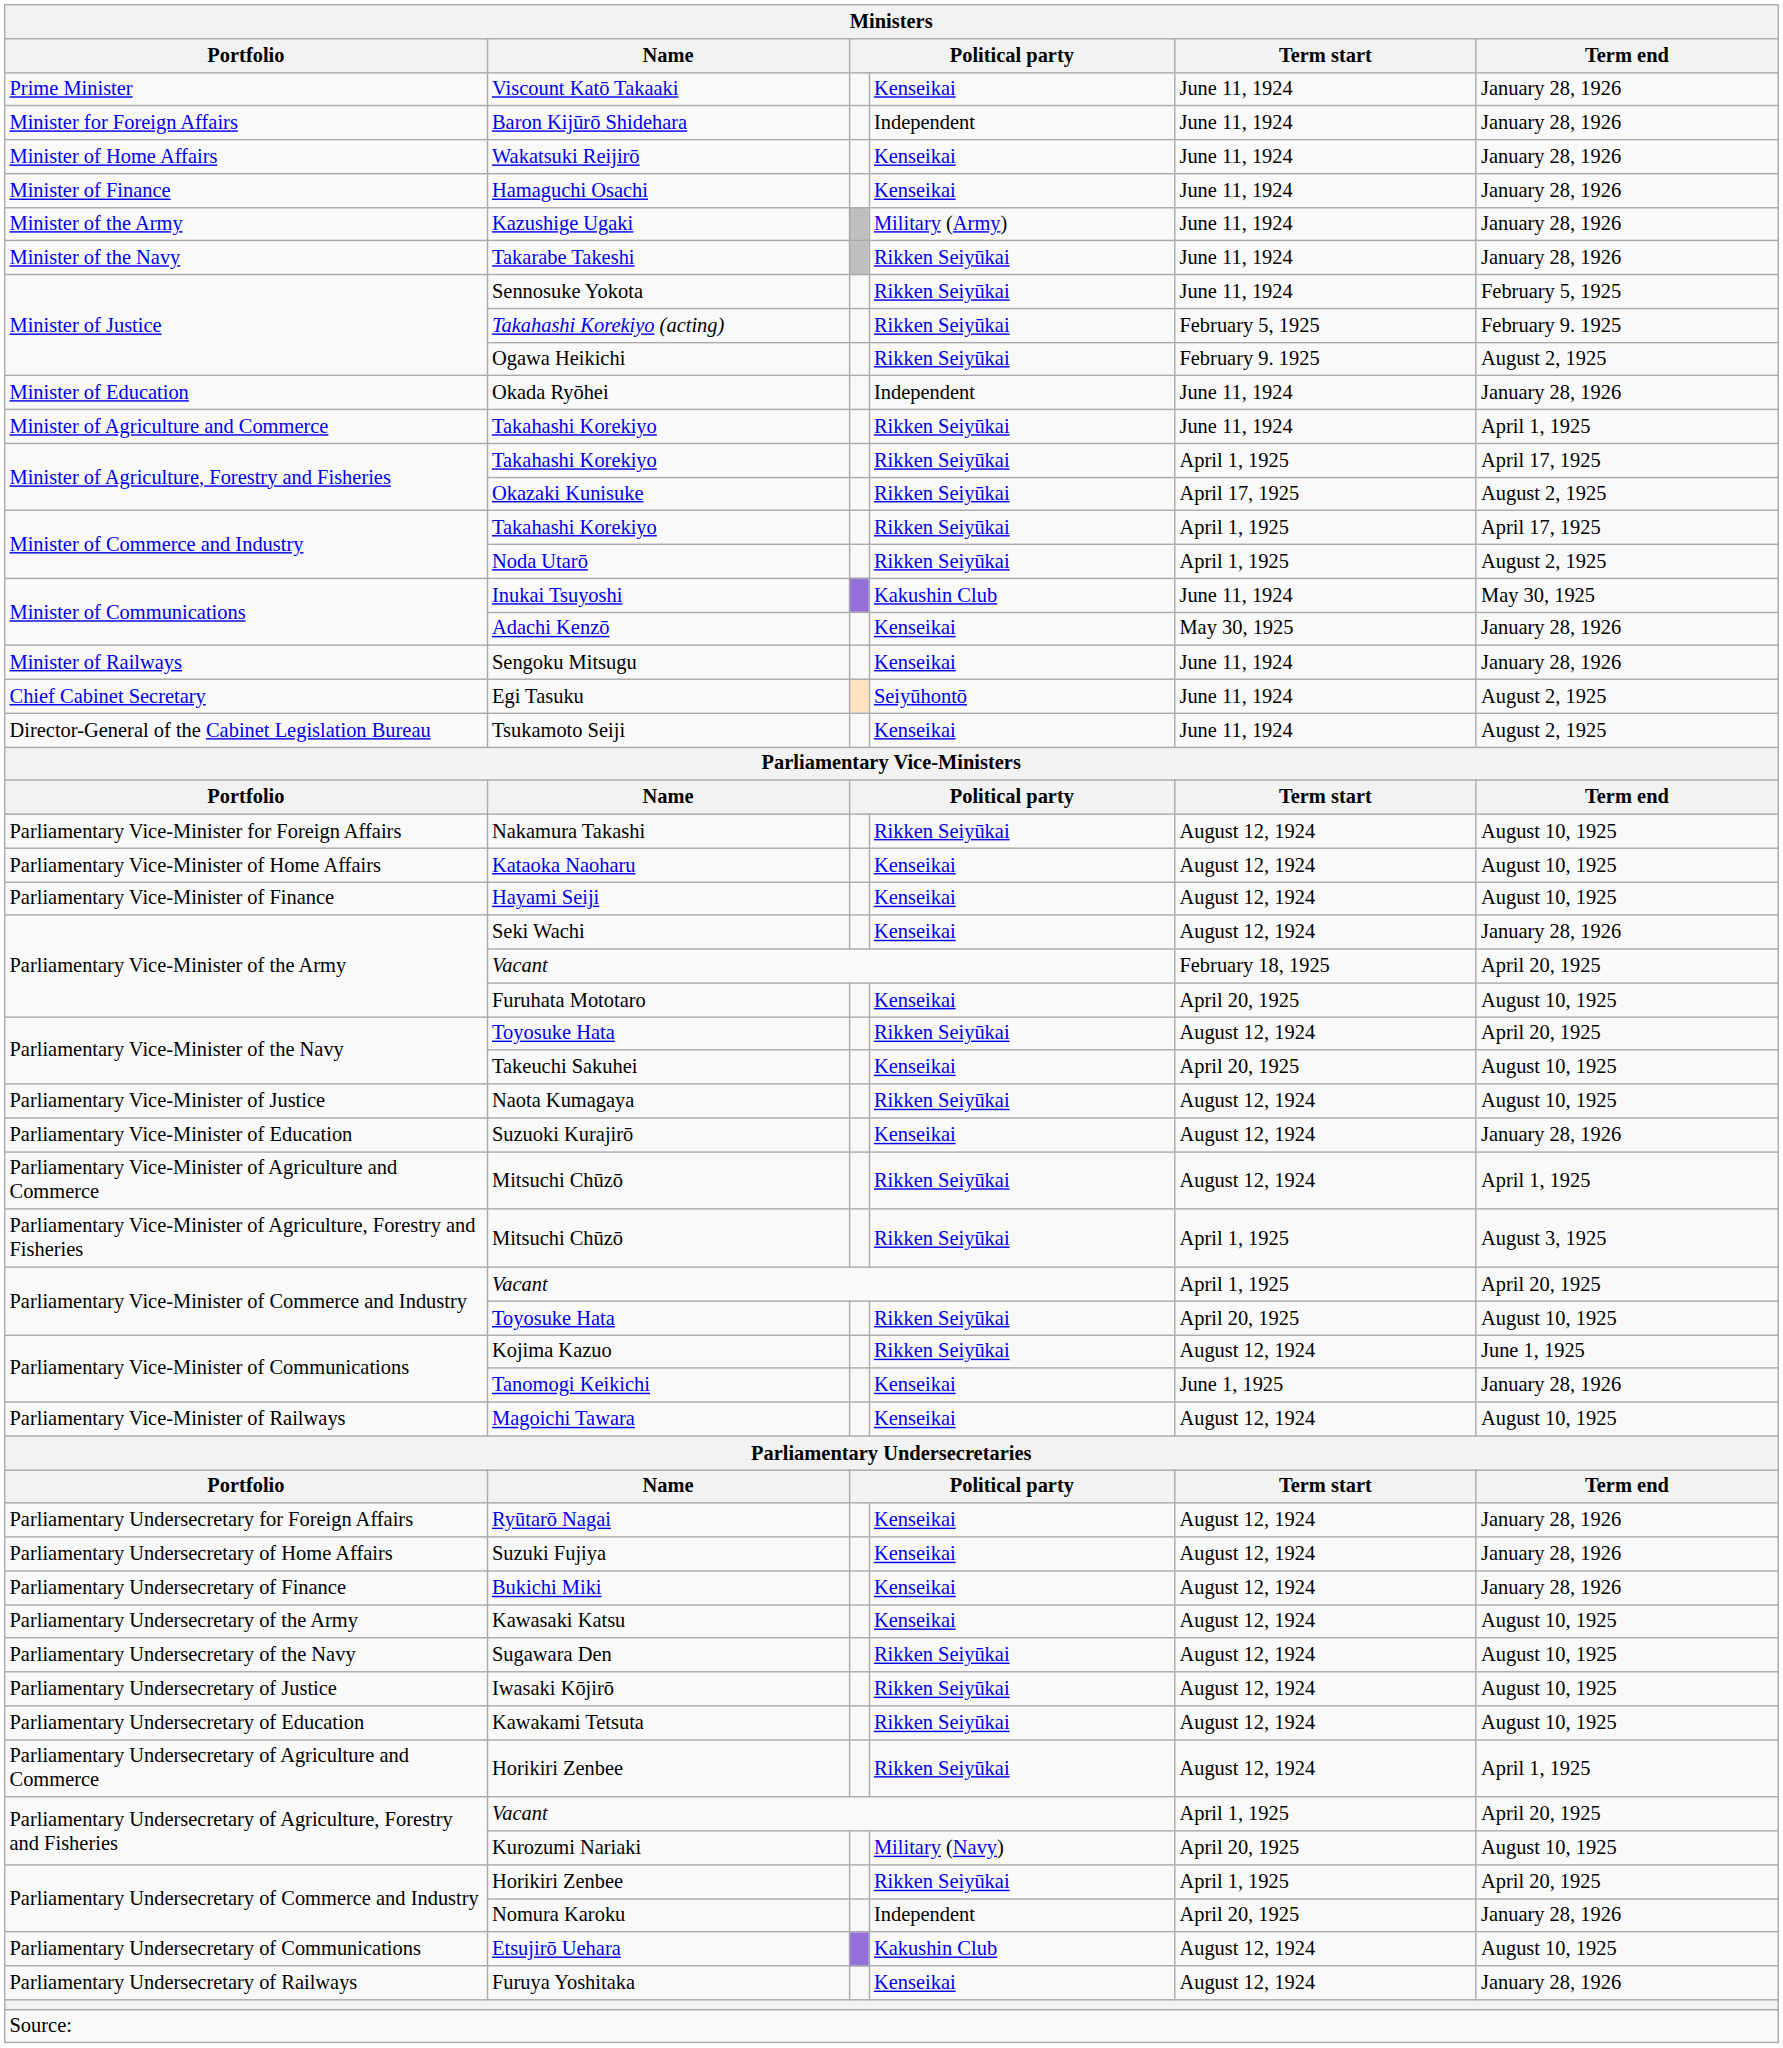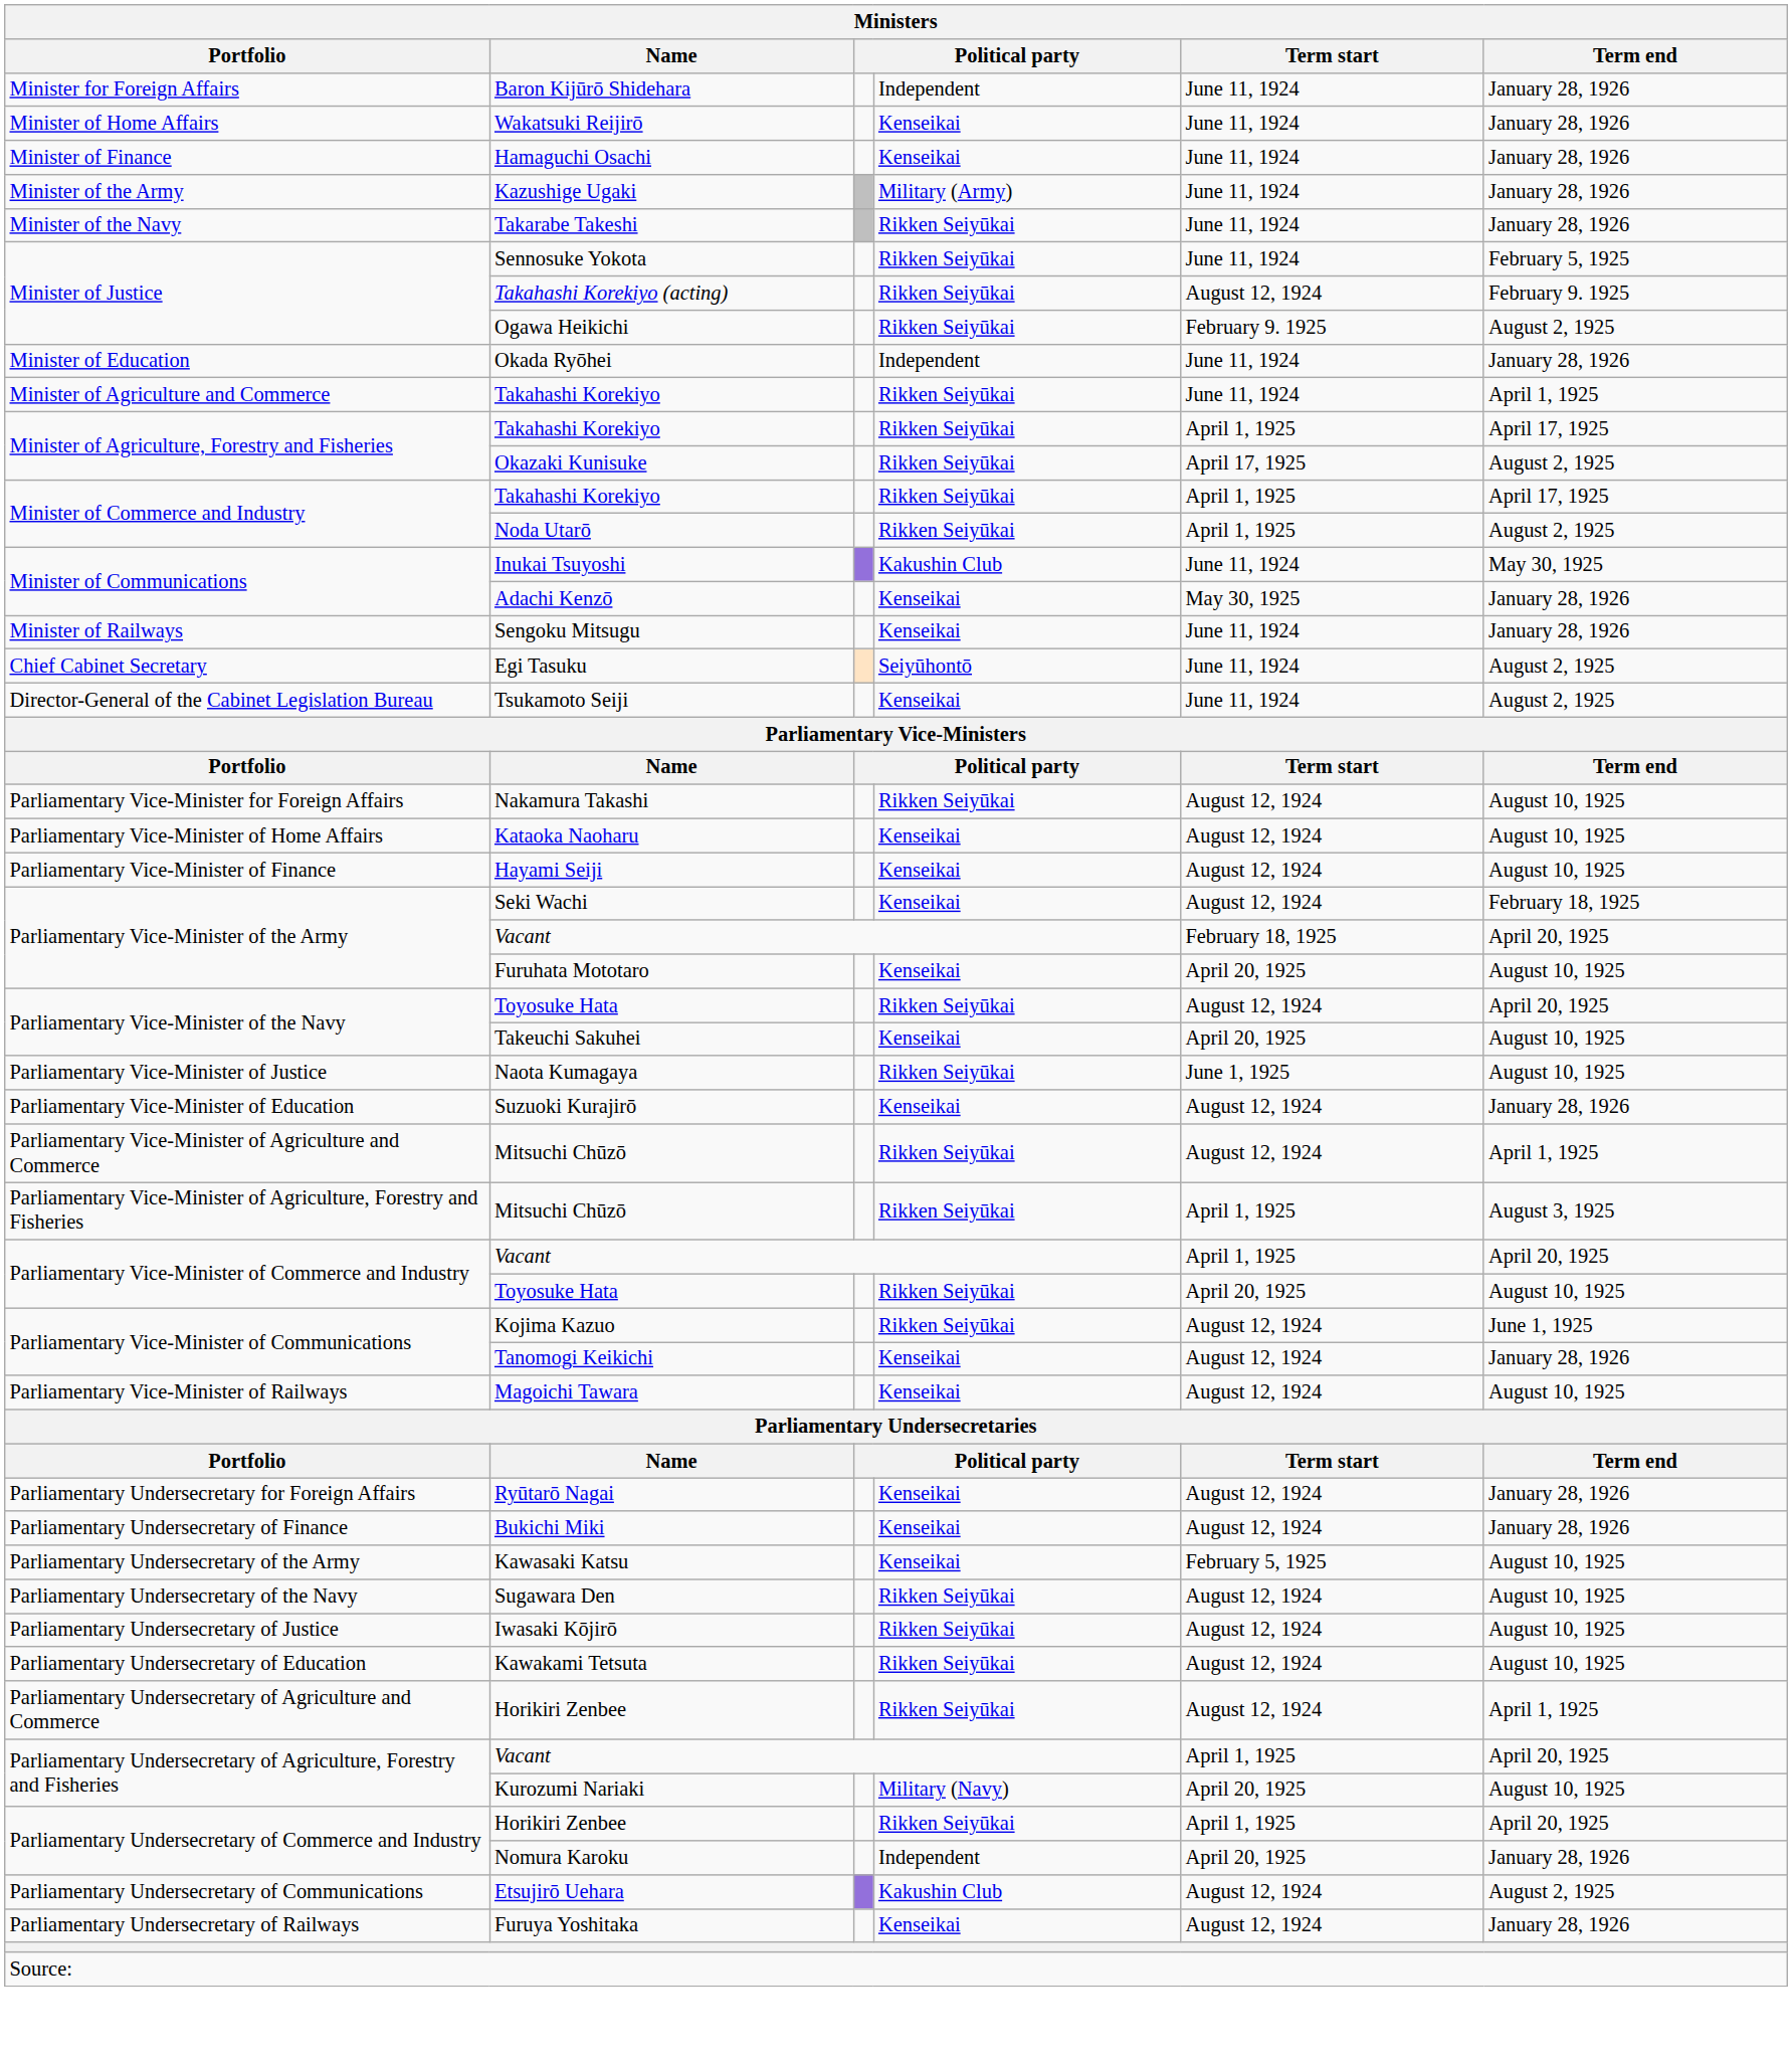- row: Prime Minister | Viscount Katō Takaaki | Kenseikai | June 11, 1924 | January 28, 1926
Takahashi Korekiyo (acting) | Term start: February 5, 1925 -> August 12, 1924
Seki Wachi | Term end: January 28, 1926 -> February 18, 1925
Naota Kumagaya | Term start: August 12, 1924 -> June 1, 1925
Tanomogi Keikichi | Term start: June 1, 1925 -> August 12, 1924
- row: Parliamentary Undersecretary of Home Affairs | Suzuki Fujiya | Kenseikai | August 12, 1924 | January 28, 1926
Kawasaki Katsu | Term start: August 12, 1924 -> February 5, 1925
Etsujirō Uehara | Term end: August 10, 1925 -> August 2, 1925
